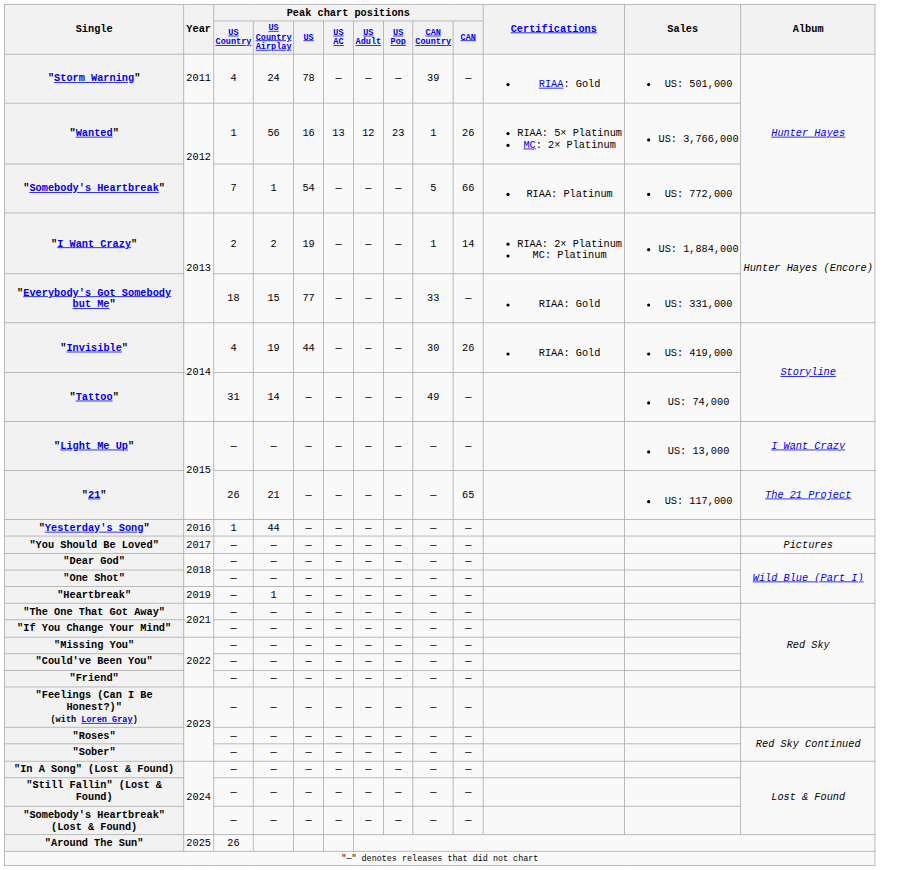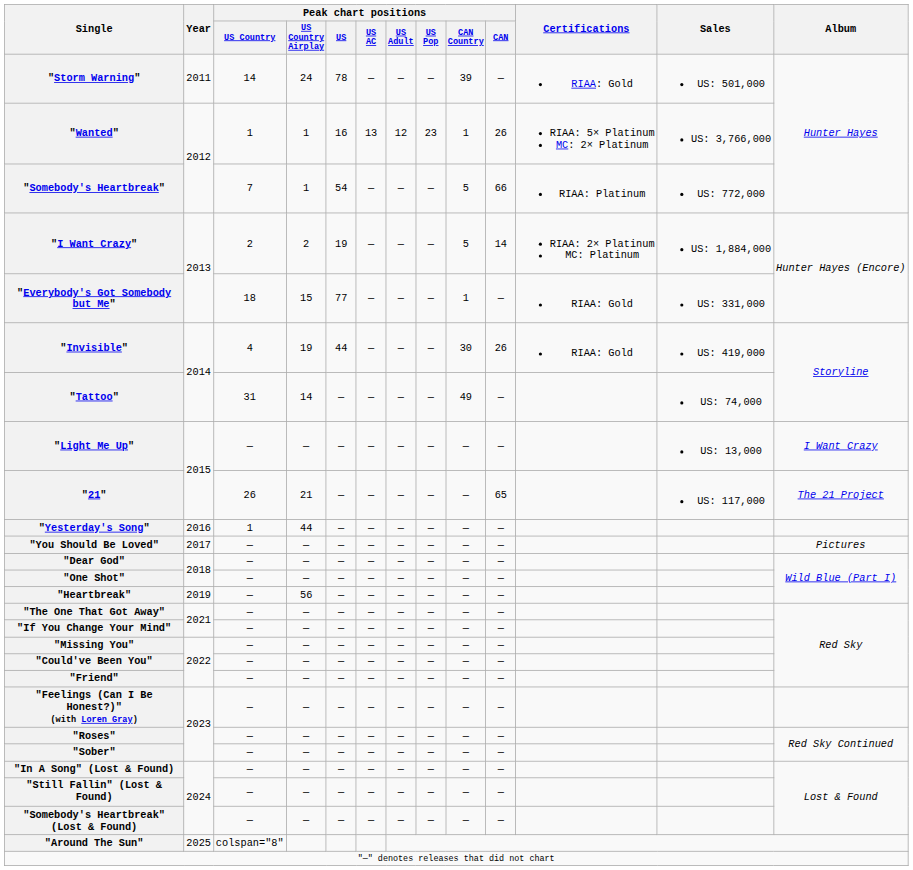"Storm Warning" | Peak chart positions / US Country: 4 -> 14
"Wanted" | Peak chart positions / US Country Airplay: 56 -> 1
"I Want Crazy" | Peak chart positions / CAN Country: 1 -> 5
"Everybody's Got Somebody but Me" | Peak chart positions / CAN Country: 33 -> 1
"Heartbreak" | Peak chart positions / US Country Airplay: 1 -> 56
"Around The Sun" | Peak chart positions / US Country: 26 -> colspan="8"
